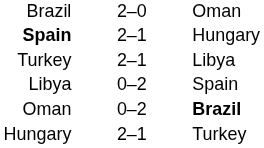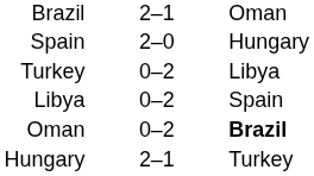row 1 | column 2: 2–0 -> 2–1
row 2 | column 1: bold -> normal
row 2 | column 2: 2–1 -> 2–0
row 3 | column 2: 2–1 -> 0–2
